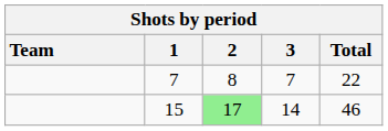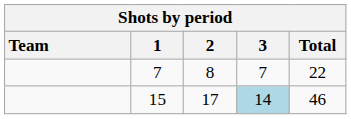15 | 2: lightgreen background -> no background
15 | 3: no background -> lightblue background
